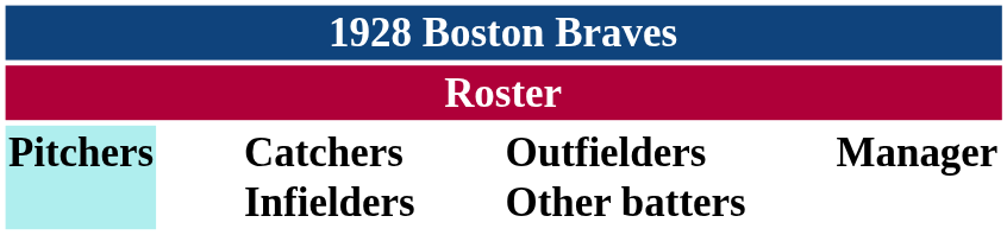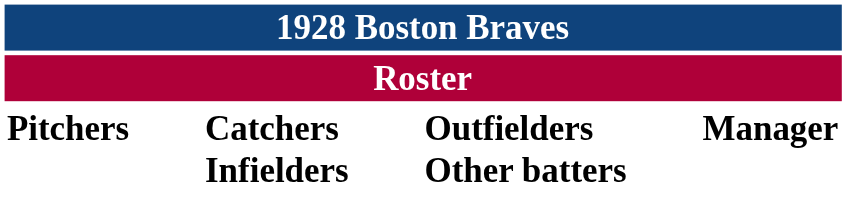Pitchers | column 1: paleturquoise background -> no background
